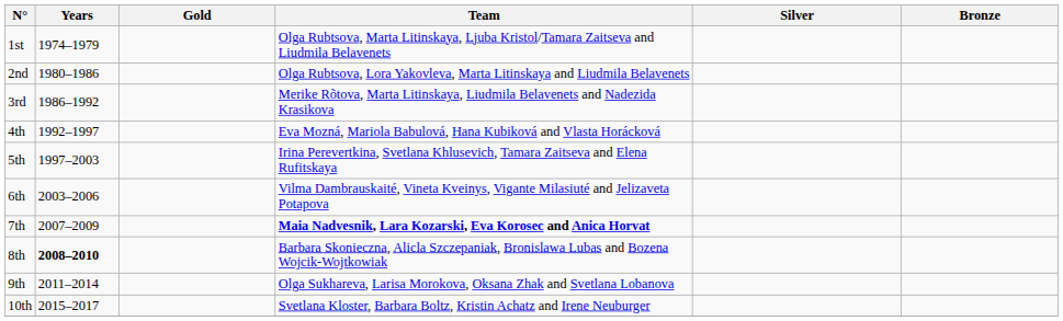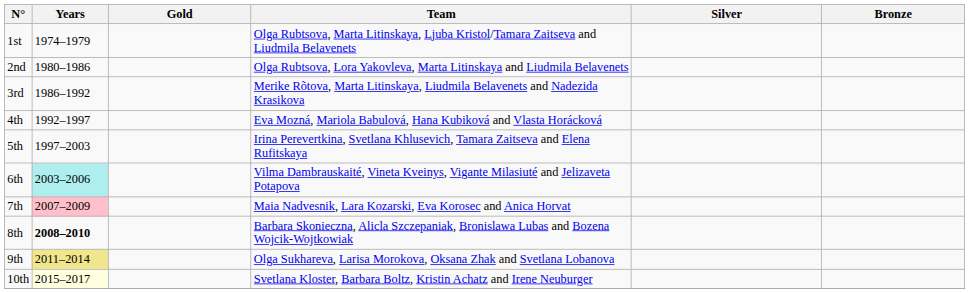6th | Years: no background -> paleturquoise background
7th | Years: no background -> pink background
7th | Team: bold -> normal
9th | Years: no background -> khaki background
10th | Years: no background -> lightyellow background
